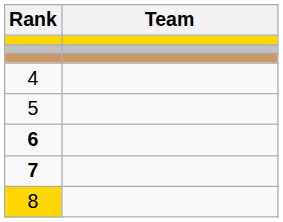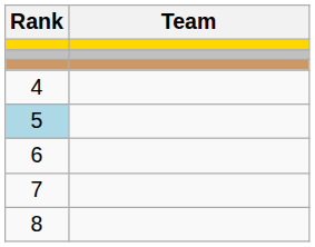row 6 | Rank: no background -> lightblue background
row 7 | Rank: bold -> normal
row 8 | Rank: bold -> normal
row 9 | Rank: gold background -> no background
